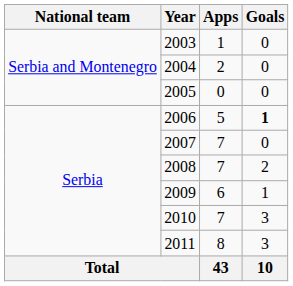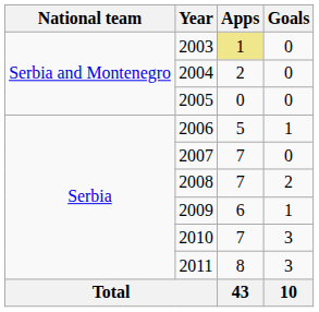2003 | Apps: no background -> khaki background
2006 | Goals: bold -> normal
